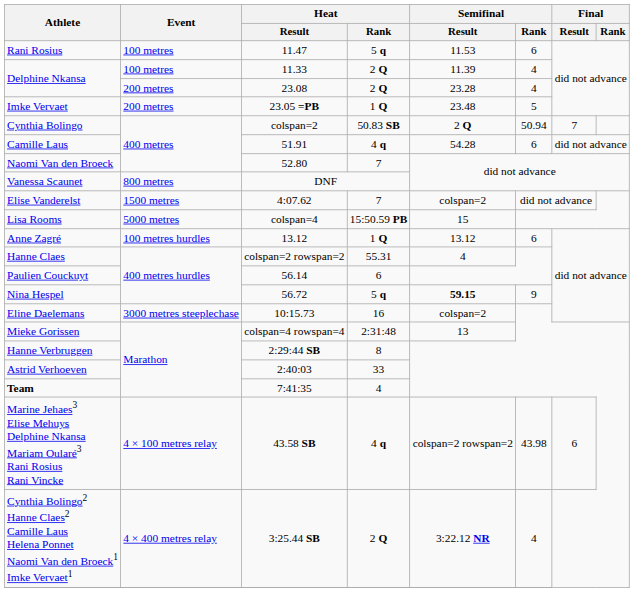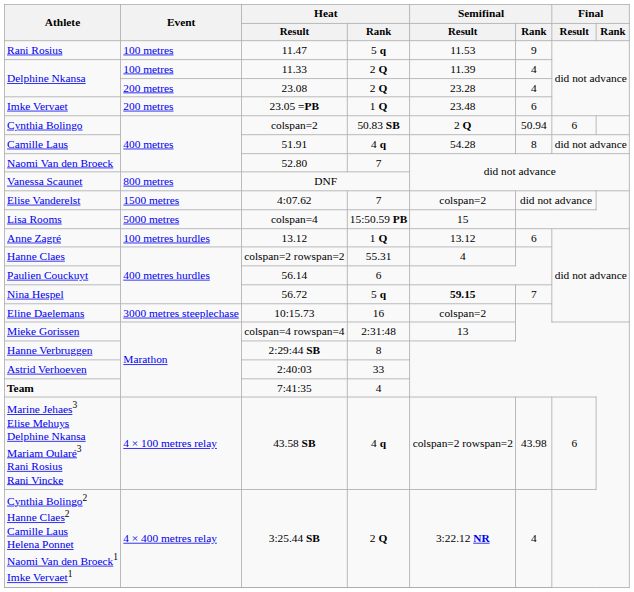Rani Rosius | Semifinal / Rank: 6 -> 9
Imke Vervaet | Semifinal / Rank: 5 -> 6
Cynthia Bolingo | Final / Result: 7 -> 6
Camille Laus | Semifinal / Rank: 6 -> 8
Nina Hespel | Semifinal / Rank: 9 -> 7
